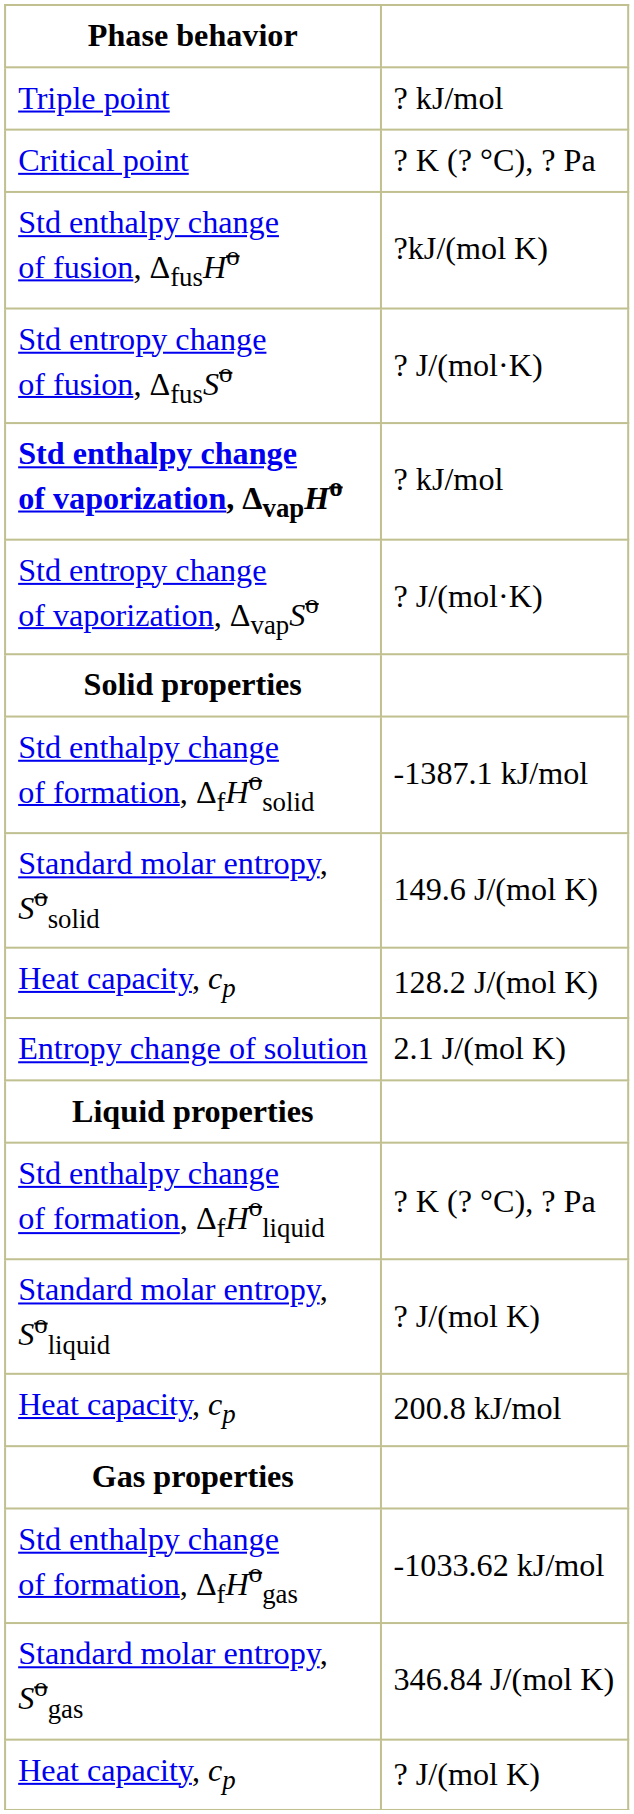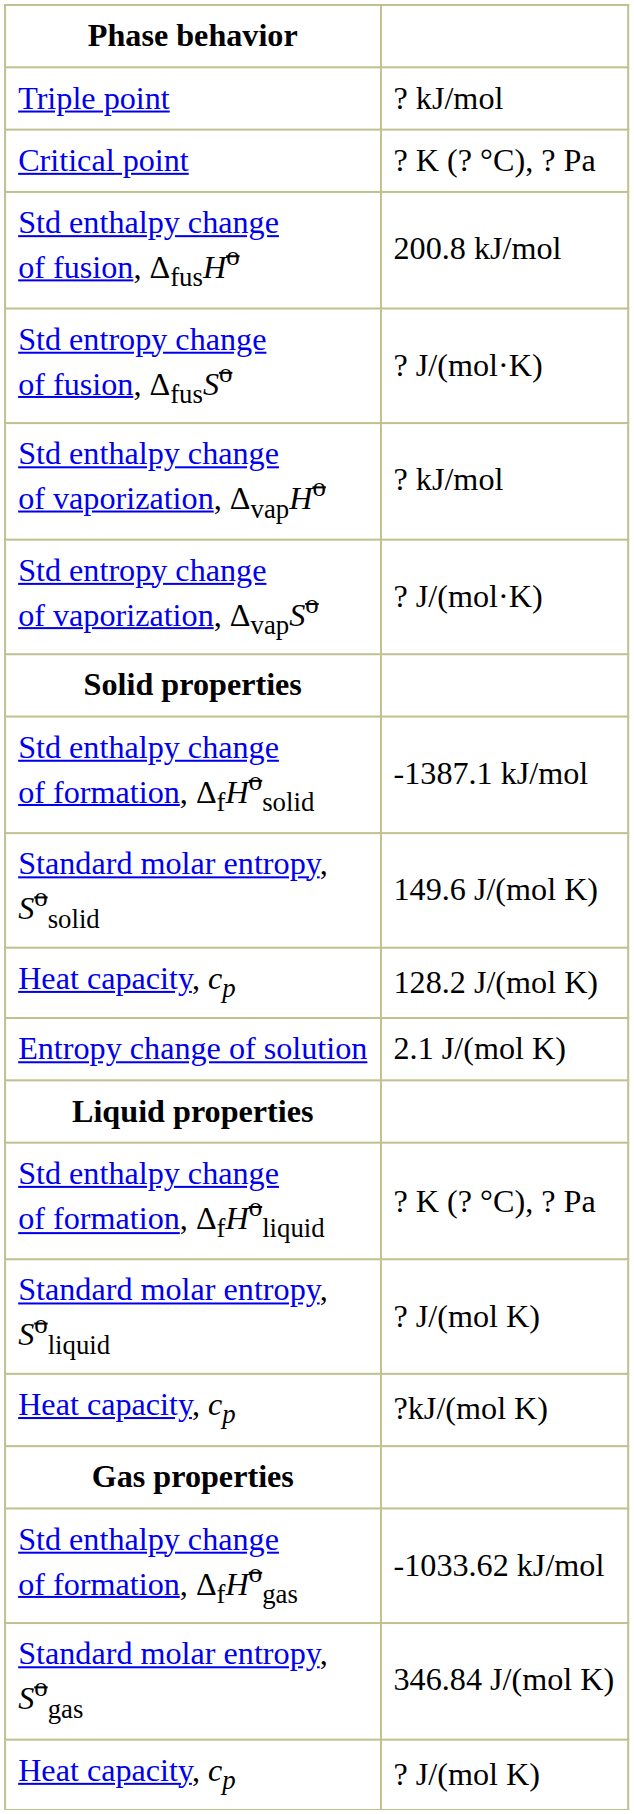row 4 | column 2: ?kJ/(mol K) -> 200.8 kJ/mol
row 6 | Phase behavior: bold -> normal
row 16 | column 2: 200.8 kJ/mol -> ?kJ/(mol K)
